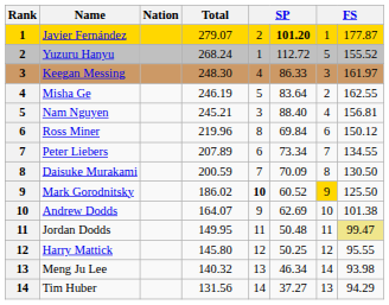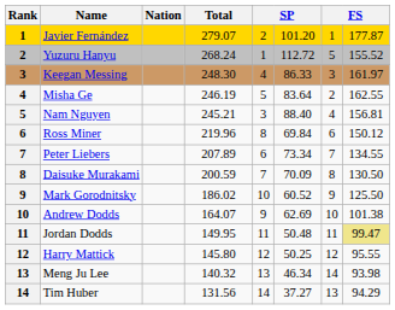Javier Fernández | column 6: bold -> normal
Mark Gorodnitsky | column 5: bold -> normal
Mark Gorodnitsky | column 7: gold background -> no background
